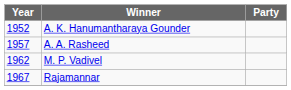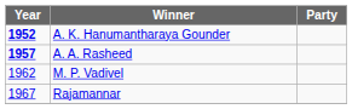A. K. Hanumantharaya Gounder | Year: normal -> bold
A. A. Rasheed | Year: normal -> bold
